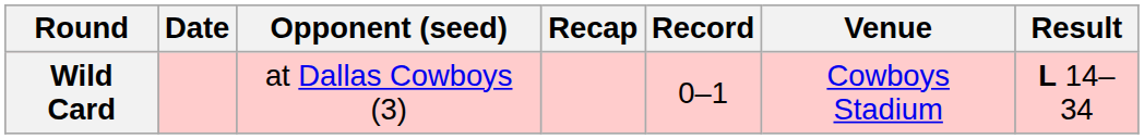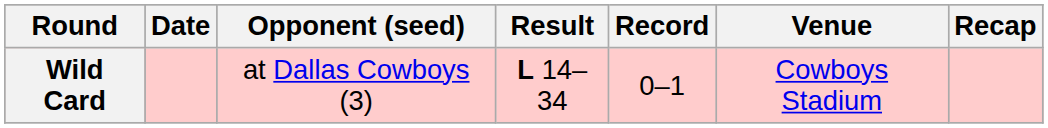columns swapped: Result <-> Recap
